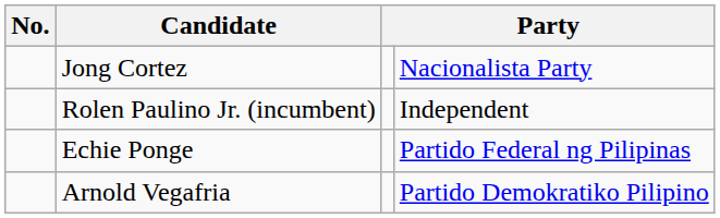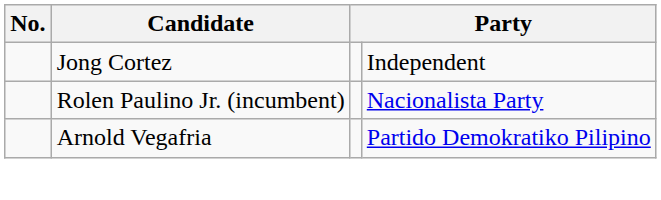Jong Cortez | column 4: Nacionalista Party -> Independent
Rolen Paulino Jr. (incumbent) | column 4: Independent -> Nacionalista Party
- row: Echie Ponge | Partido Federal ng Pilipinas
